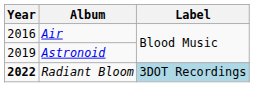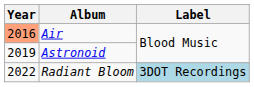Air | Year: no background -> lightsalmon background
Radiant Bloom | Year: bold -> normal
